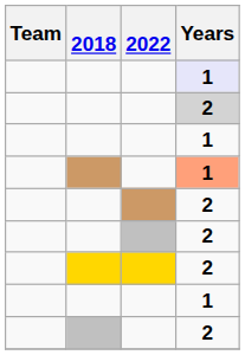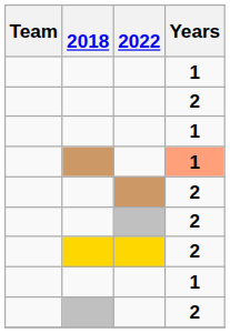row 2 | Years: lavender background -> no background
row 3 | Years: lightgrey background -> no background
